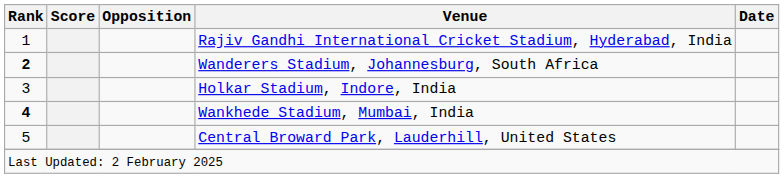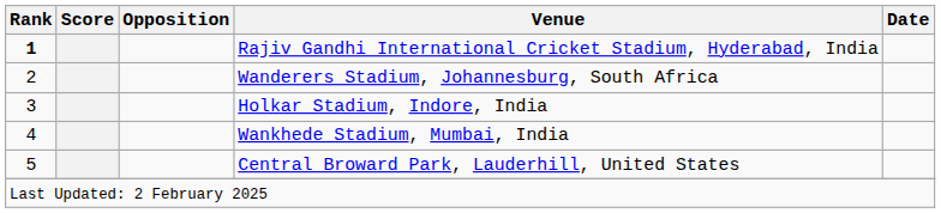Rajiv Gandhi International Cricket Stadium, Hyderabad, India | Rank: normal -> bold
Wanderers Stadium, Johannesburg, South Africa | Rank: bold -> normal
Wankhede Stadium, Mumbai, India | Rank: bold -> normal
